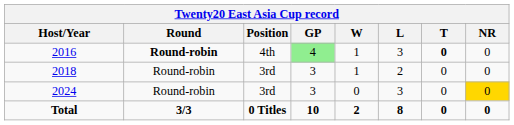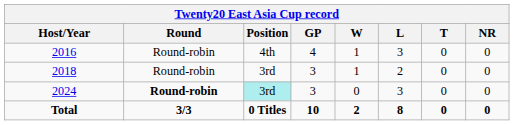2016 | Round: bold -> normal
2016 | GP: lightgreen background -> no background
2016 | T: bold -> normal
2024 | Round: normal -> bold
2024 | Position: no background -> paleturquoise background
2024 | NR: gold background -> no background
